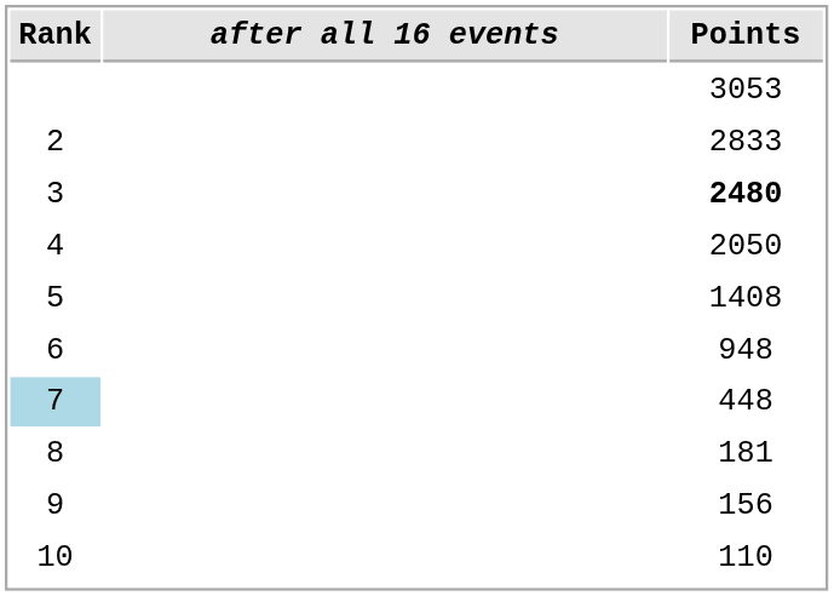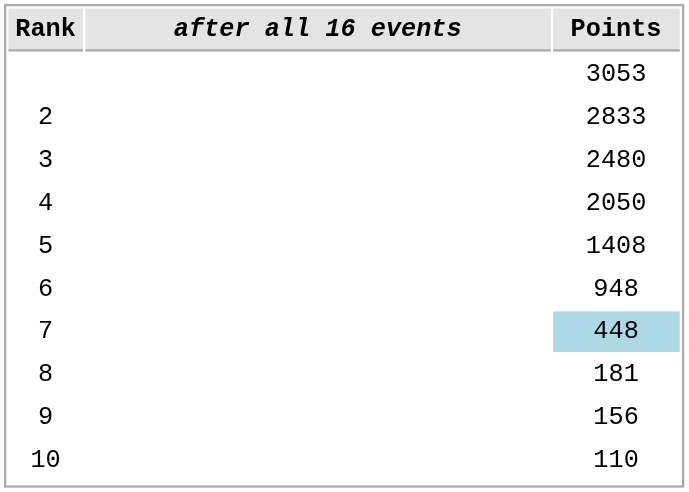3 | Points: bold -> normal
7 | Rank: lightblue background -> no background
7 | Points: no background -> lightblue background
